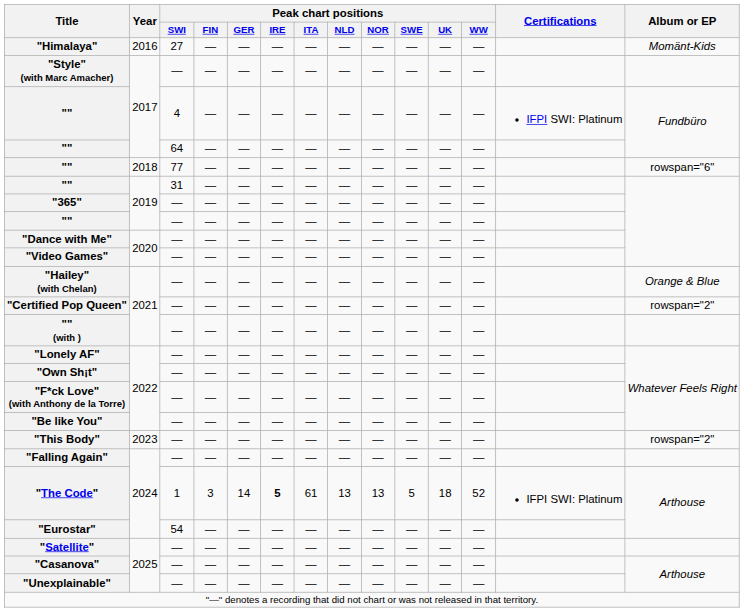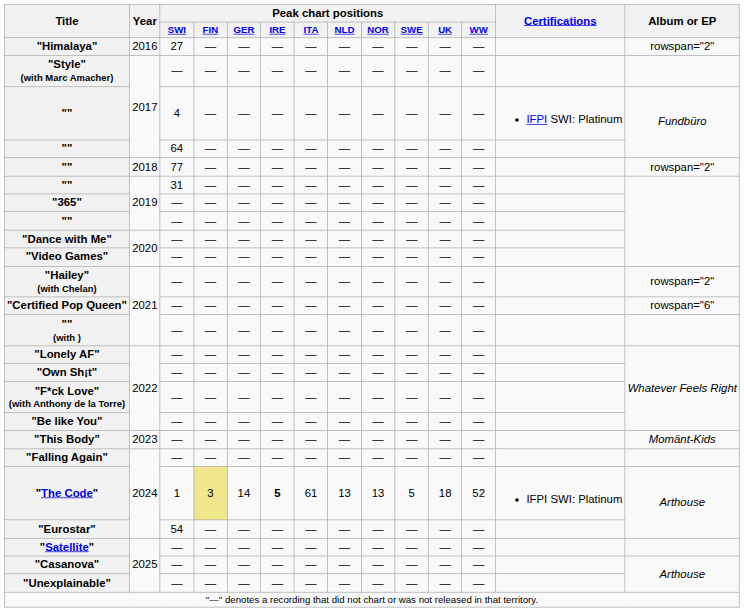"Himalaya" | Album or EP: Momänt-Kids -> rowspan="2"
"" / 77 | Album or EP: rowspan="6" -> rowspan="2"
"Hailey" (with Chelan) | Album or EP: Orange & Blue -> rowspan="2"
"Certified Pop Queen" | Album or EP: rowspan="2" -> rowspan="6"
"This Body" | Album or EP: rowspan="2" -> Momänt-Kids
"The Code" | Peak chart positions / FIN: no background -> khaki background
